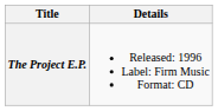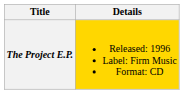The Project E.P. | Details: no background -> gold background
